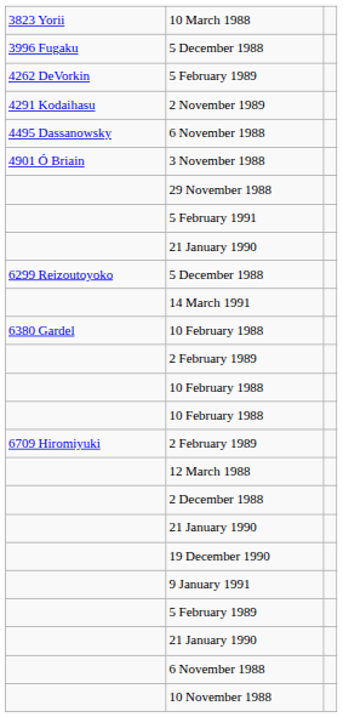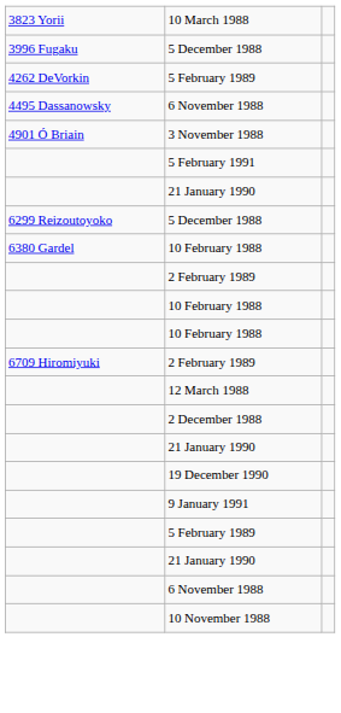- row: 4291 Kodaihasu | 2 November 1989
- row: 29 November 1988
- row: 14 March 1991
